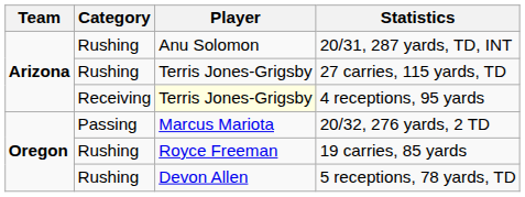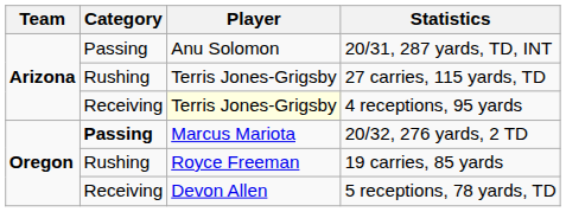20/31, 287 yards, TD, INT | Category: Rushing -> Passing
20/32, 276 yards, 2 TD | Category: normal -> bold
5 receptions, 78 yards, TD | Category: Rushing -> Receiving
